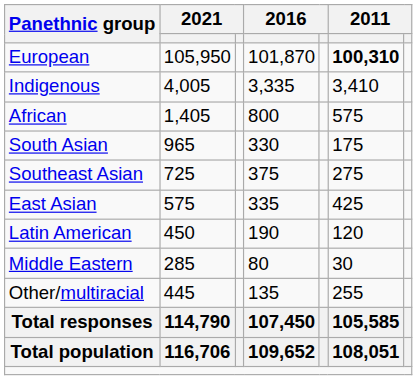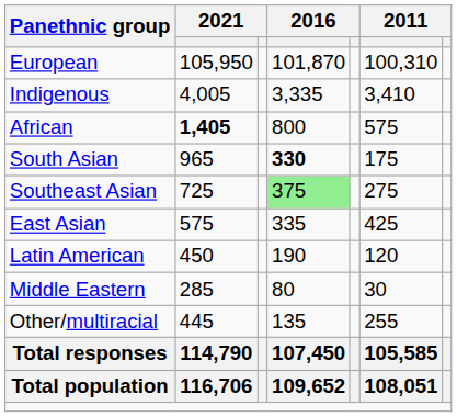European | column 6: bold -> normal
African | column 2: normal -> bold
South Asian | column 4: normal -> bold
Southeast Asian | column 4: no background -> lightgreen background
